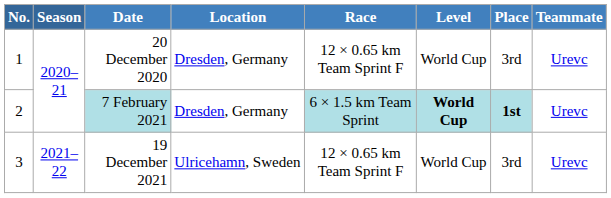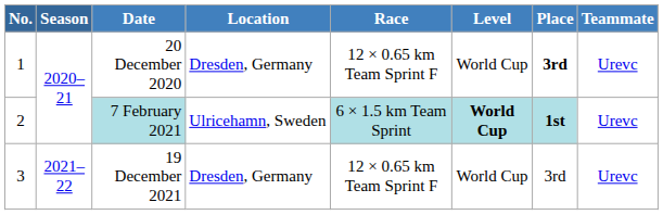20 December 2020 | Place: normal -> bold
7 February 2021 | Location: Dresden, Germany -> Ulricehamn, Sweden
19 December 2021 | Location: Ulricehamn, Sweden -> Dresden, Germany
